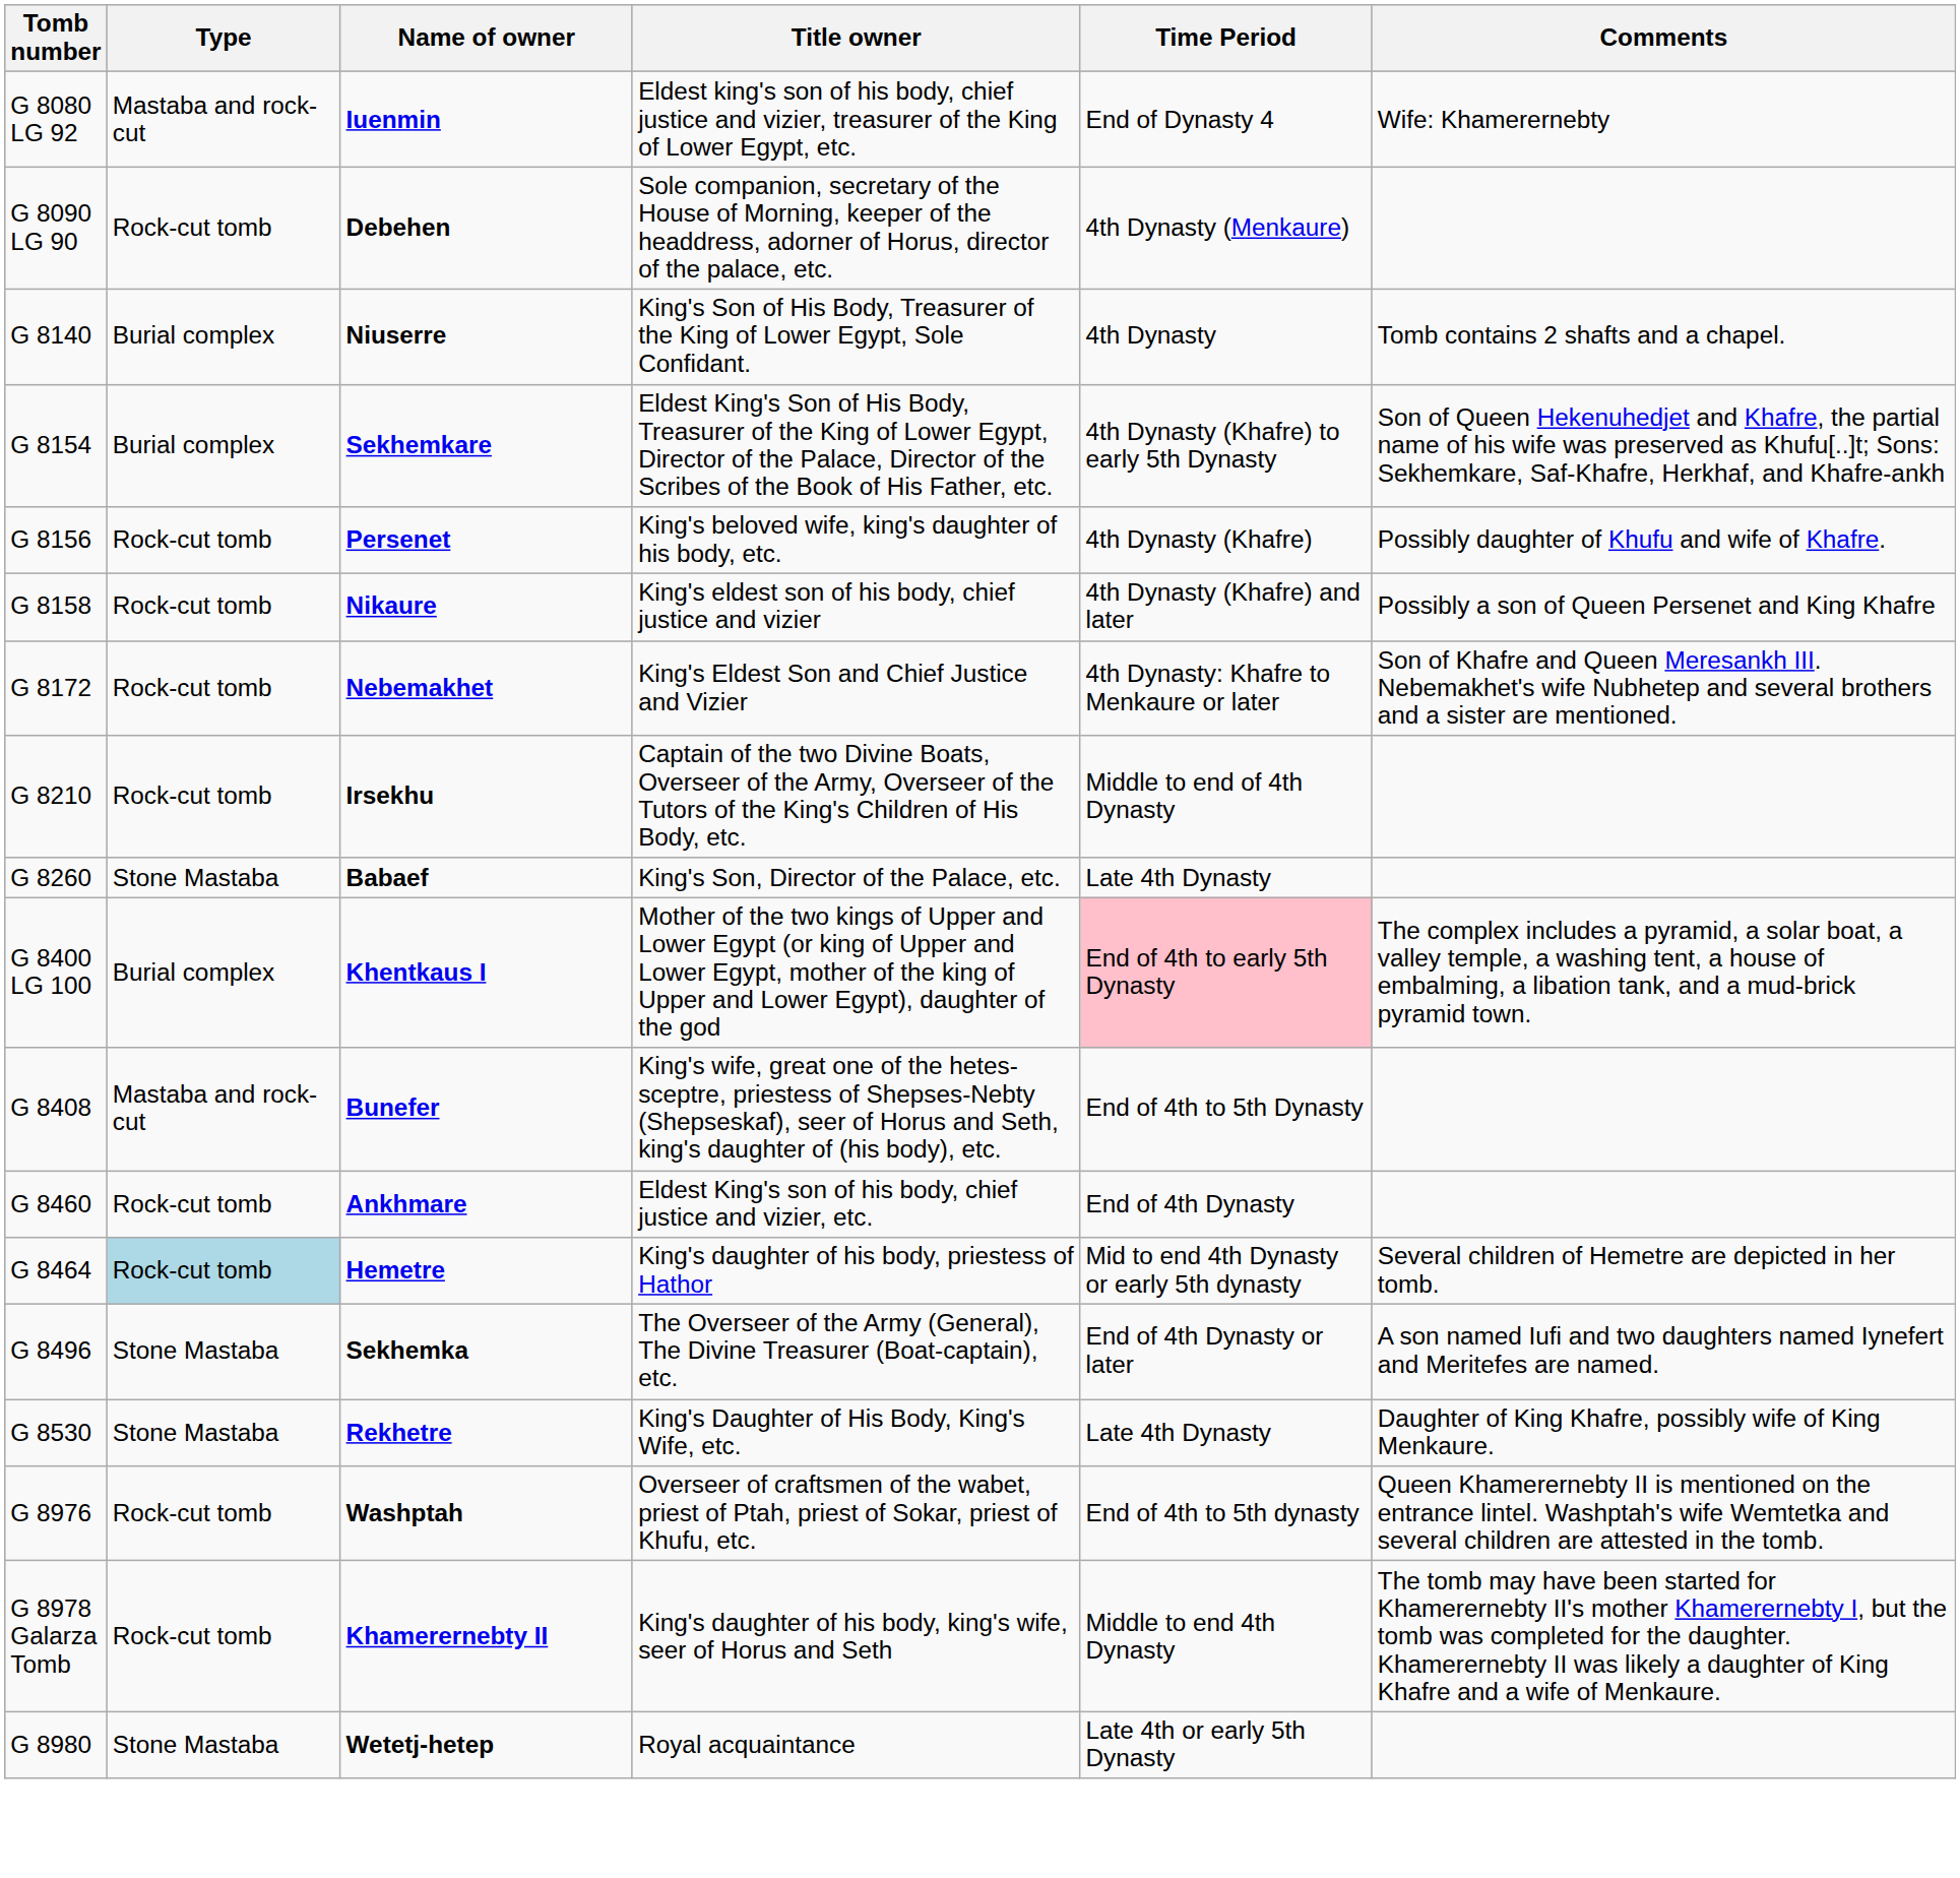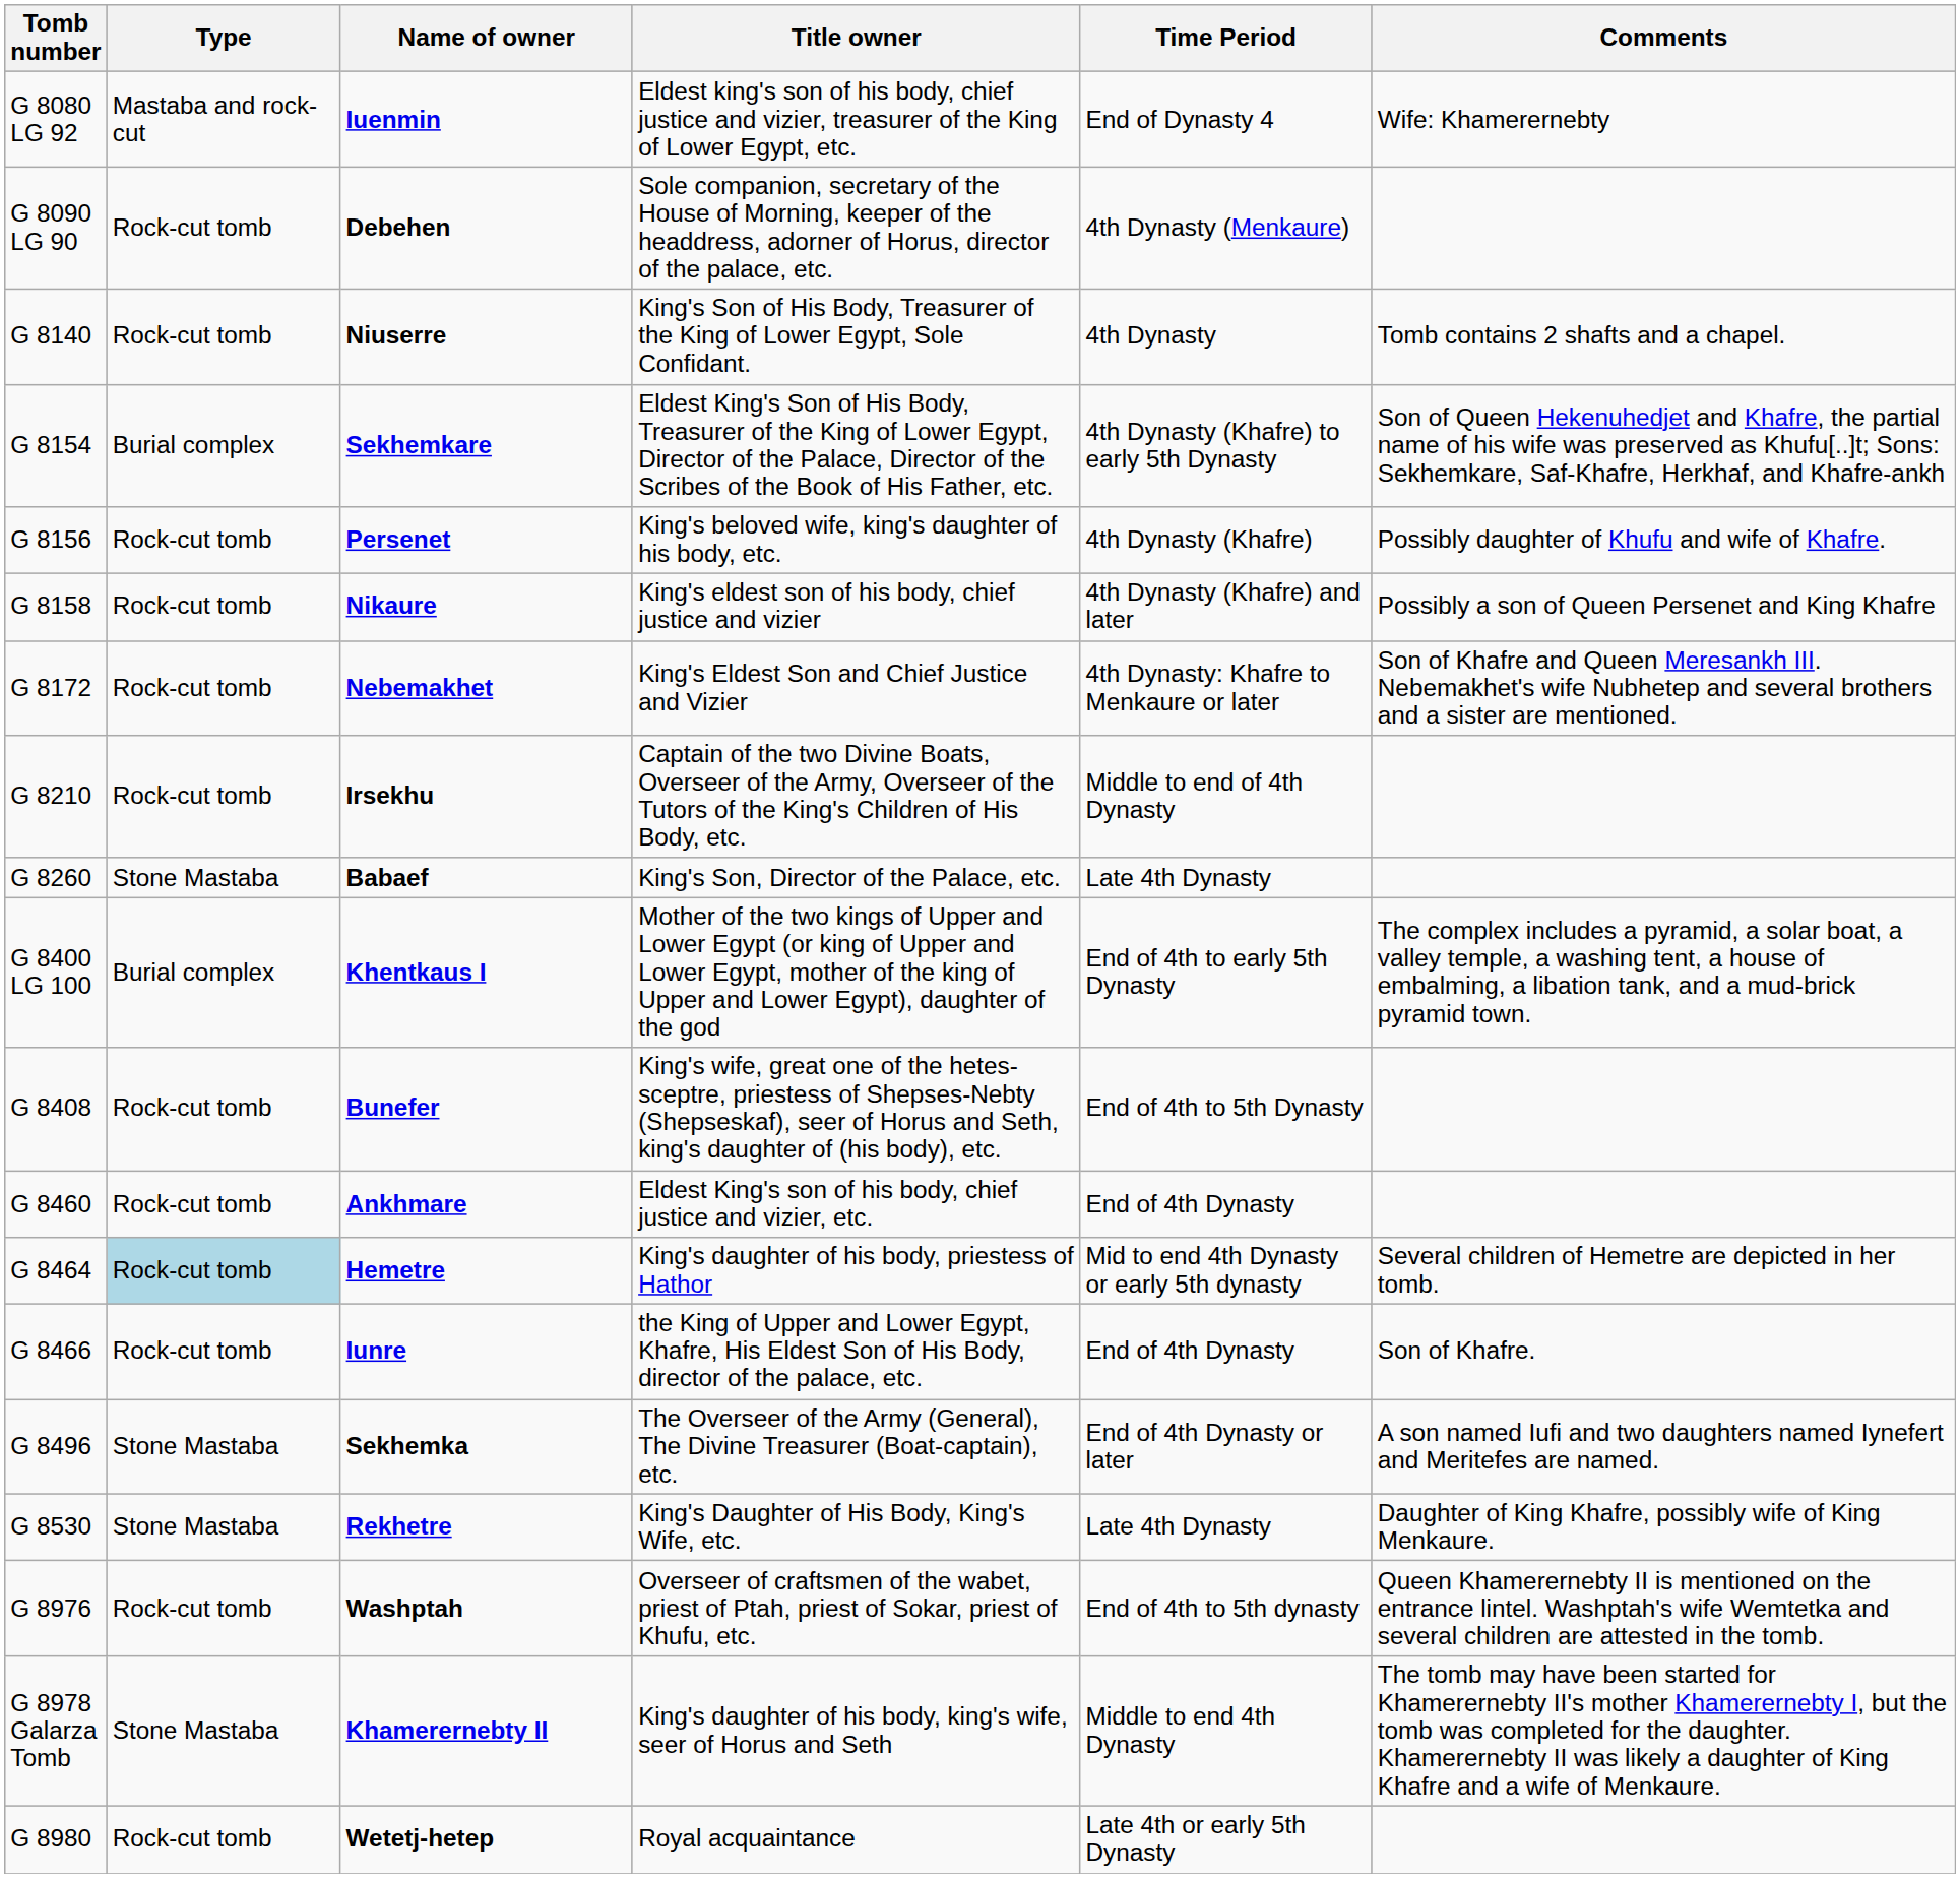Niuserre | Type: Burial complex -> Rock-cut tomb
Khentkaus I | Time Period: pink background -> no background
Bunefer | Type: Mastaba and rock-cut -> Rock-cut tomb
+ row: G 8466 | Rock-cut tomb | Iunre | the King of Upper and Lower Egypt, Khafre, His Eldest Son of His Body, director of the palace, etc. | End of 4th Dynasty | Son of Khafre.
Khamerernebty II | Type: Rock-cut tomb -> Stone Mastaba
Wetetj-hetep | Type: Stone Mastaba -> Rock-cut tomb
